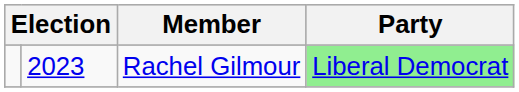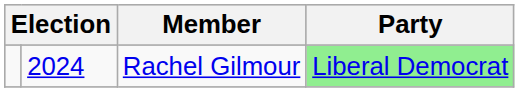Rachel Gilmour | column 2: 2023 -> 2024
